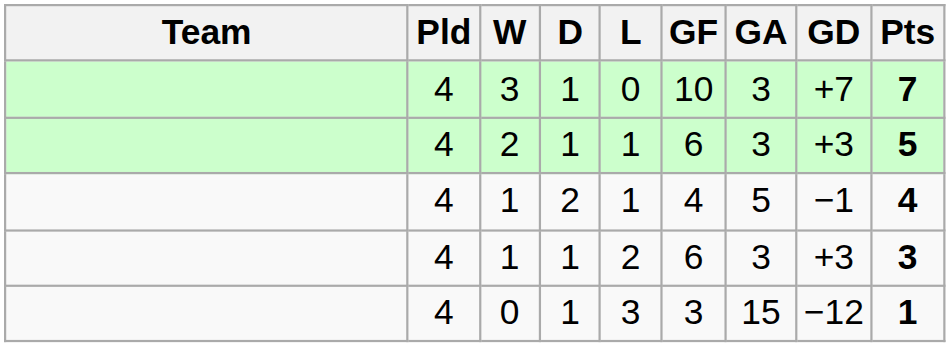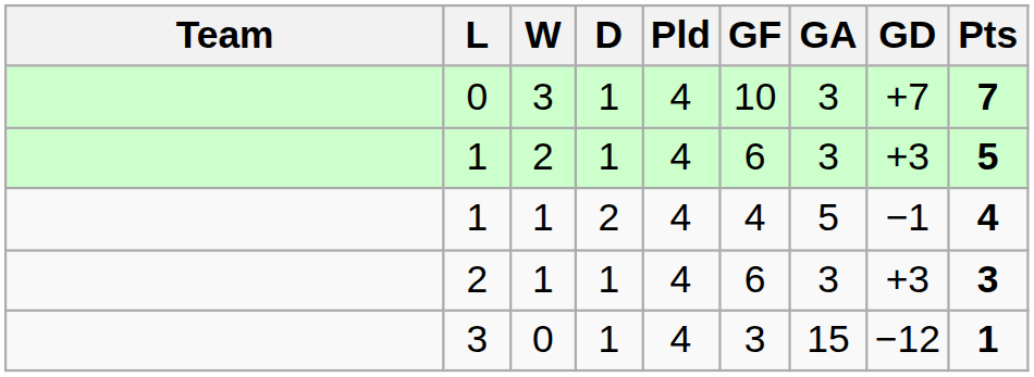columns swapped: Pld <-> L
